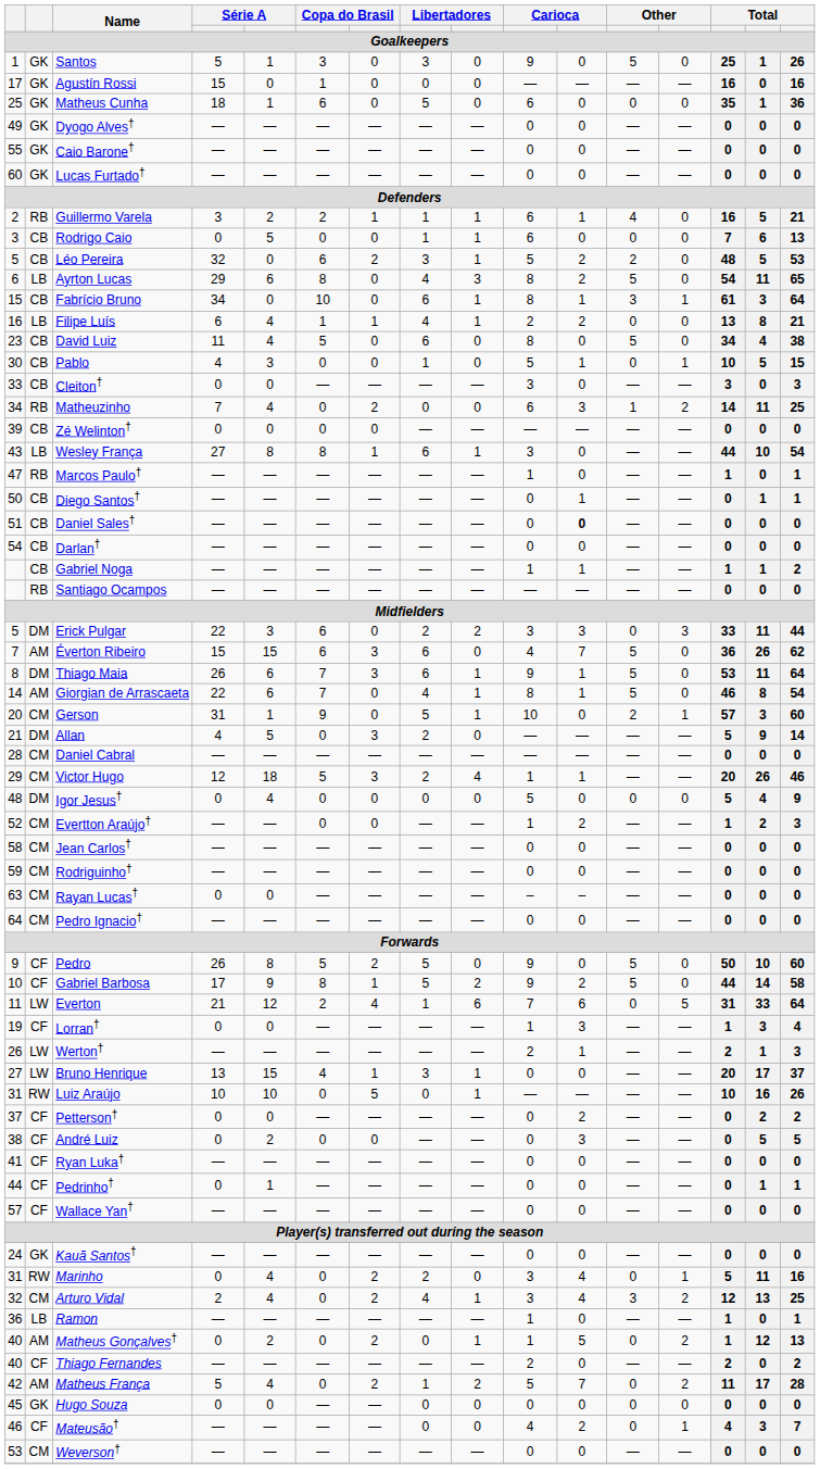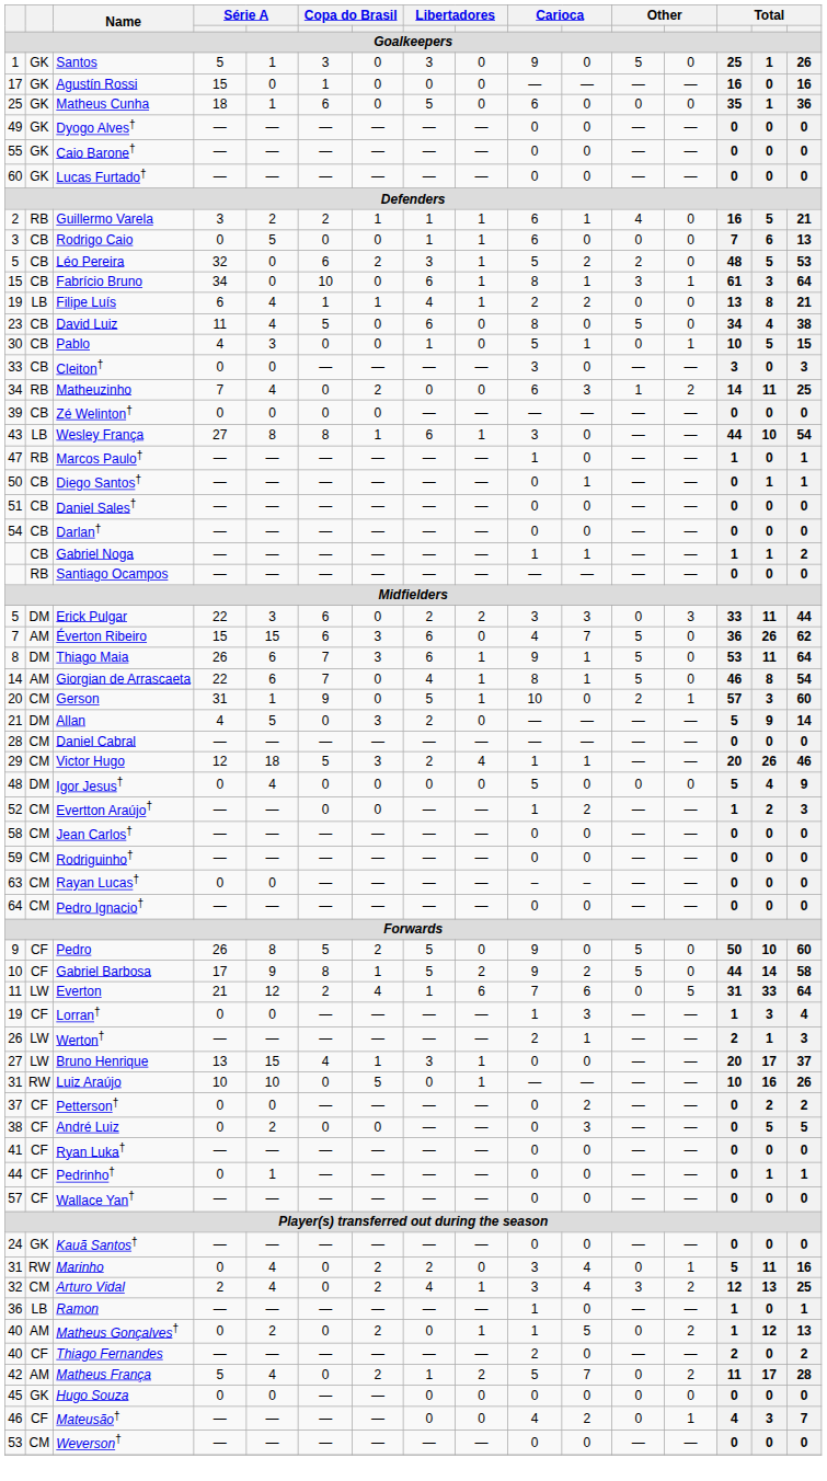- row: 6 | LB | Ayrton Lucas | 29 | 6 | 8 | 0 | 4 | 3 | 8 | 2 | 5 | 0 | 54 | 11 | 65
Filipe Luís | column 1: 16 -> 19
Daniel Sales† | column 11: bold -> normal
